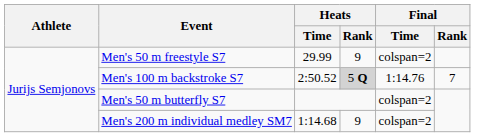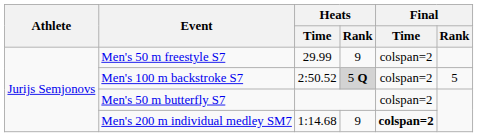Men's 100 m backstroke S7 | Final / Time: 1:14.76 -> colspan=2
Men's 100 m backstroke S7 | Final / Rank: 7 -> 5
Men's 200 m individual medley SM7 | Final / Time: normal -> bold
